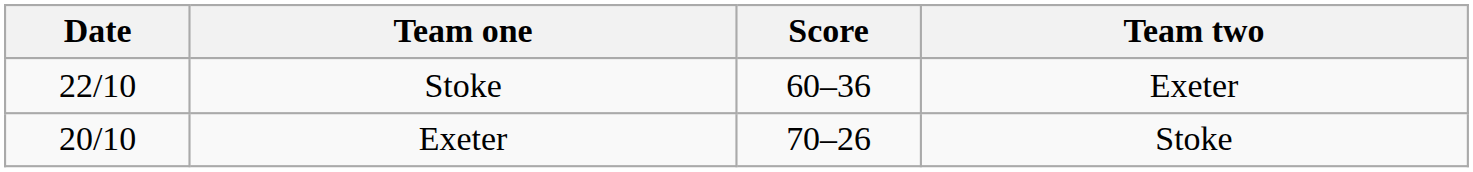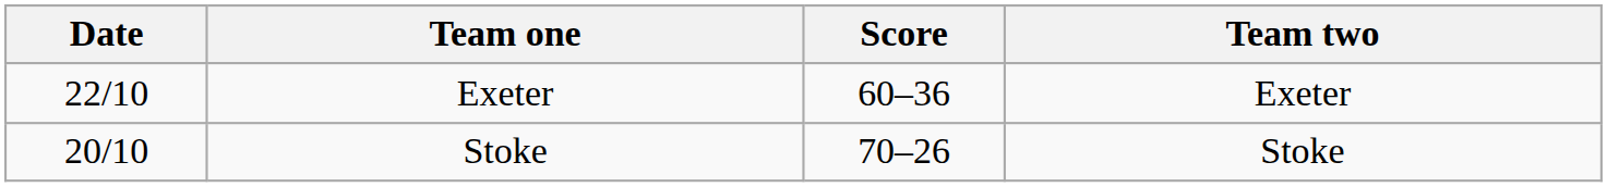row 2 | Team one: Stoke -> Exeter
row 3 | Team one: Exeter -> Stoke
